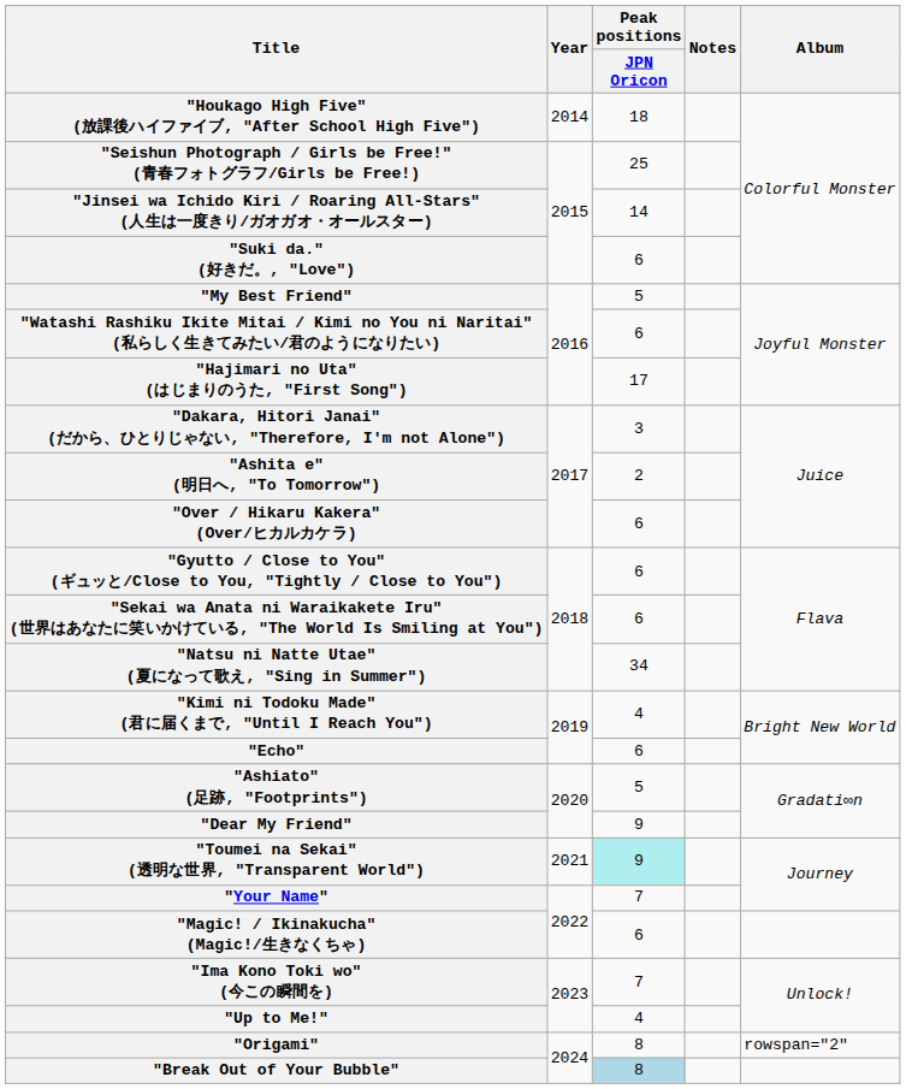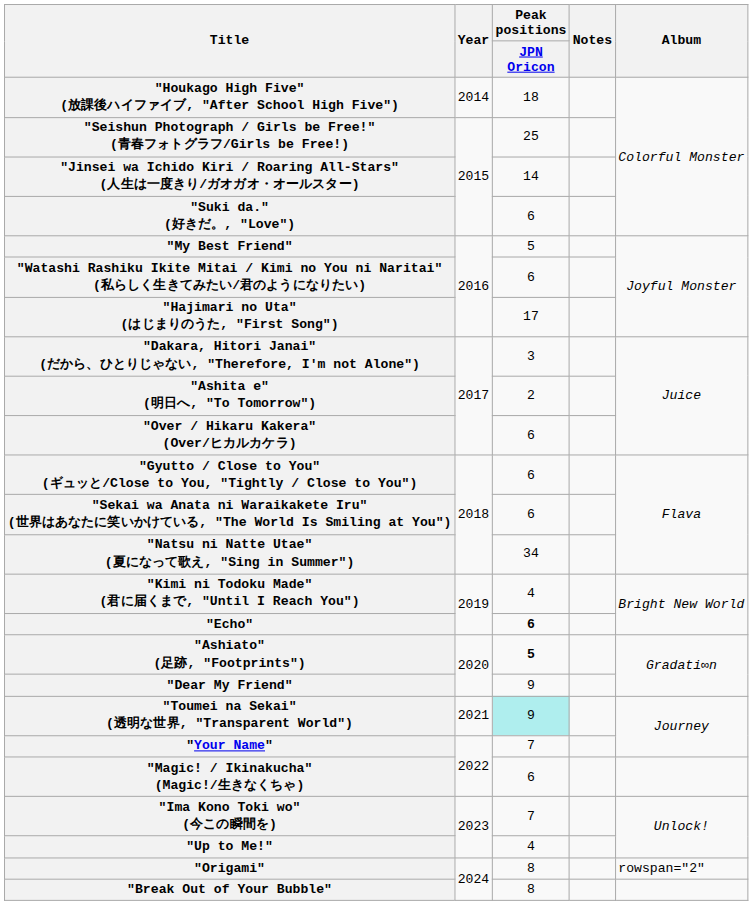"Echo" | Peak positions / JPN Oricon: normal -> bold
"Ashiato" (足跡, "Footprints") | Peak positions / JPN Oricon: normal -> bold
"Break Out of Your Bubble" | Peak positions / JPN Oricon: lightblue background -> no background
